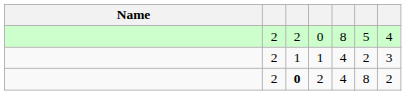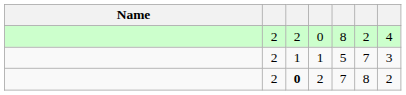row 2 | column 6: 5 -> 2
row 3 | column 5: 4 -> 5
row 3 | column 6: 2 -> 7
row 4 | column 5: 4 -> 7
